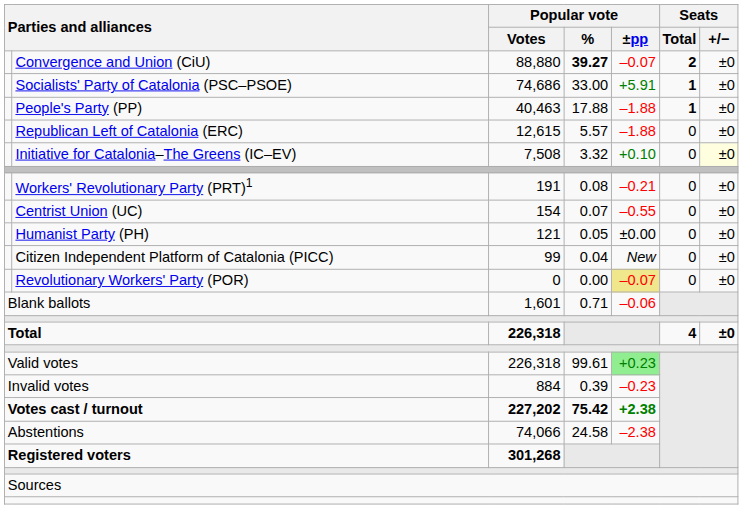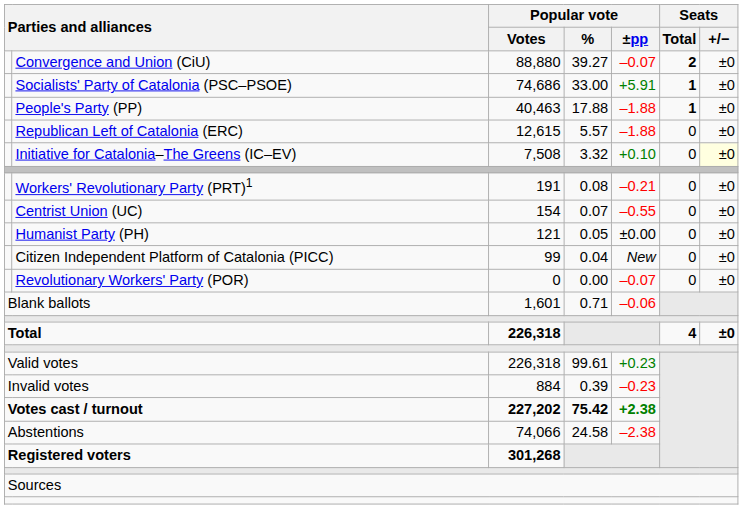Convergence and Union (CiU) | Popular vote / %: bold -> normal
Revolutionary Workers' Party (POR) | Popular vote / ±pp: khaki background -> no background
Valid votes | Popular vote / ±pp: lightgreen background -> no background
